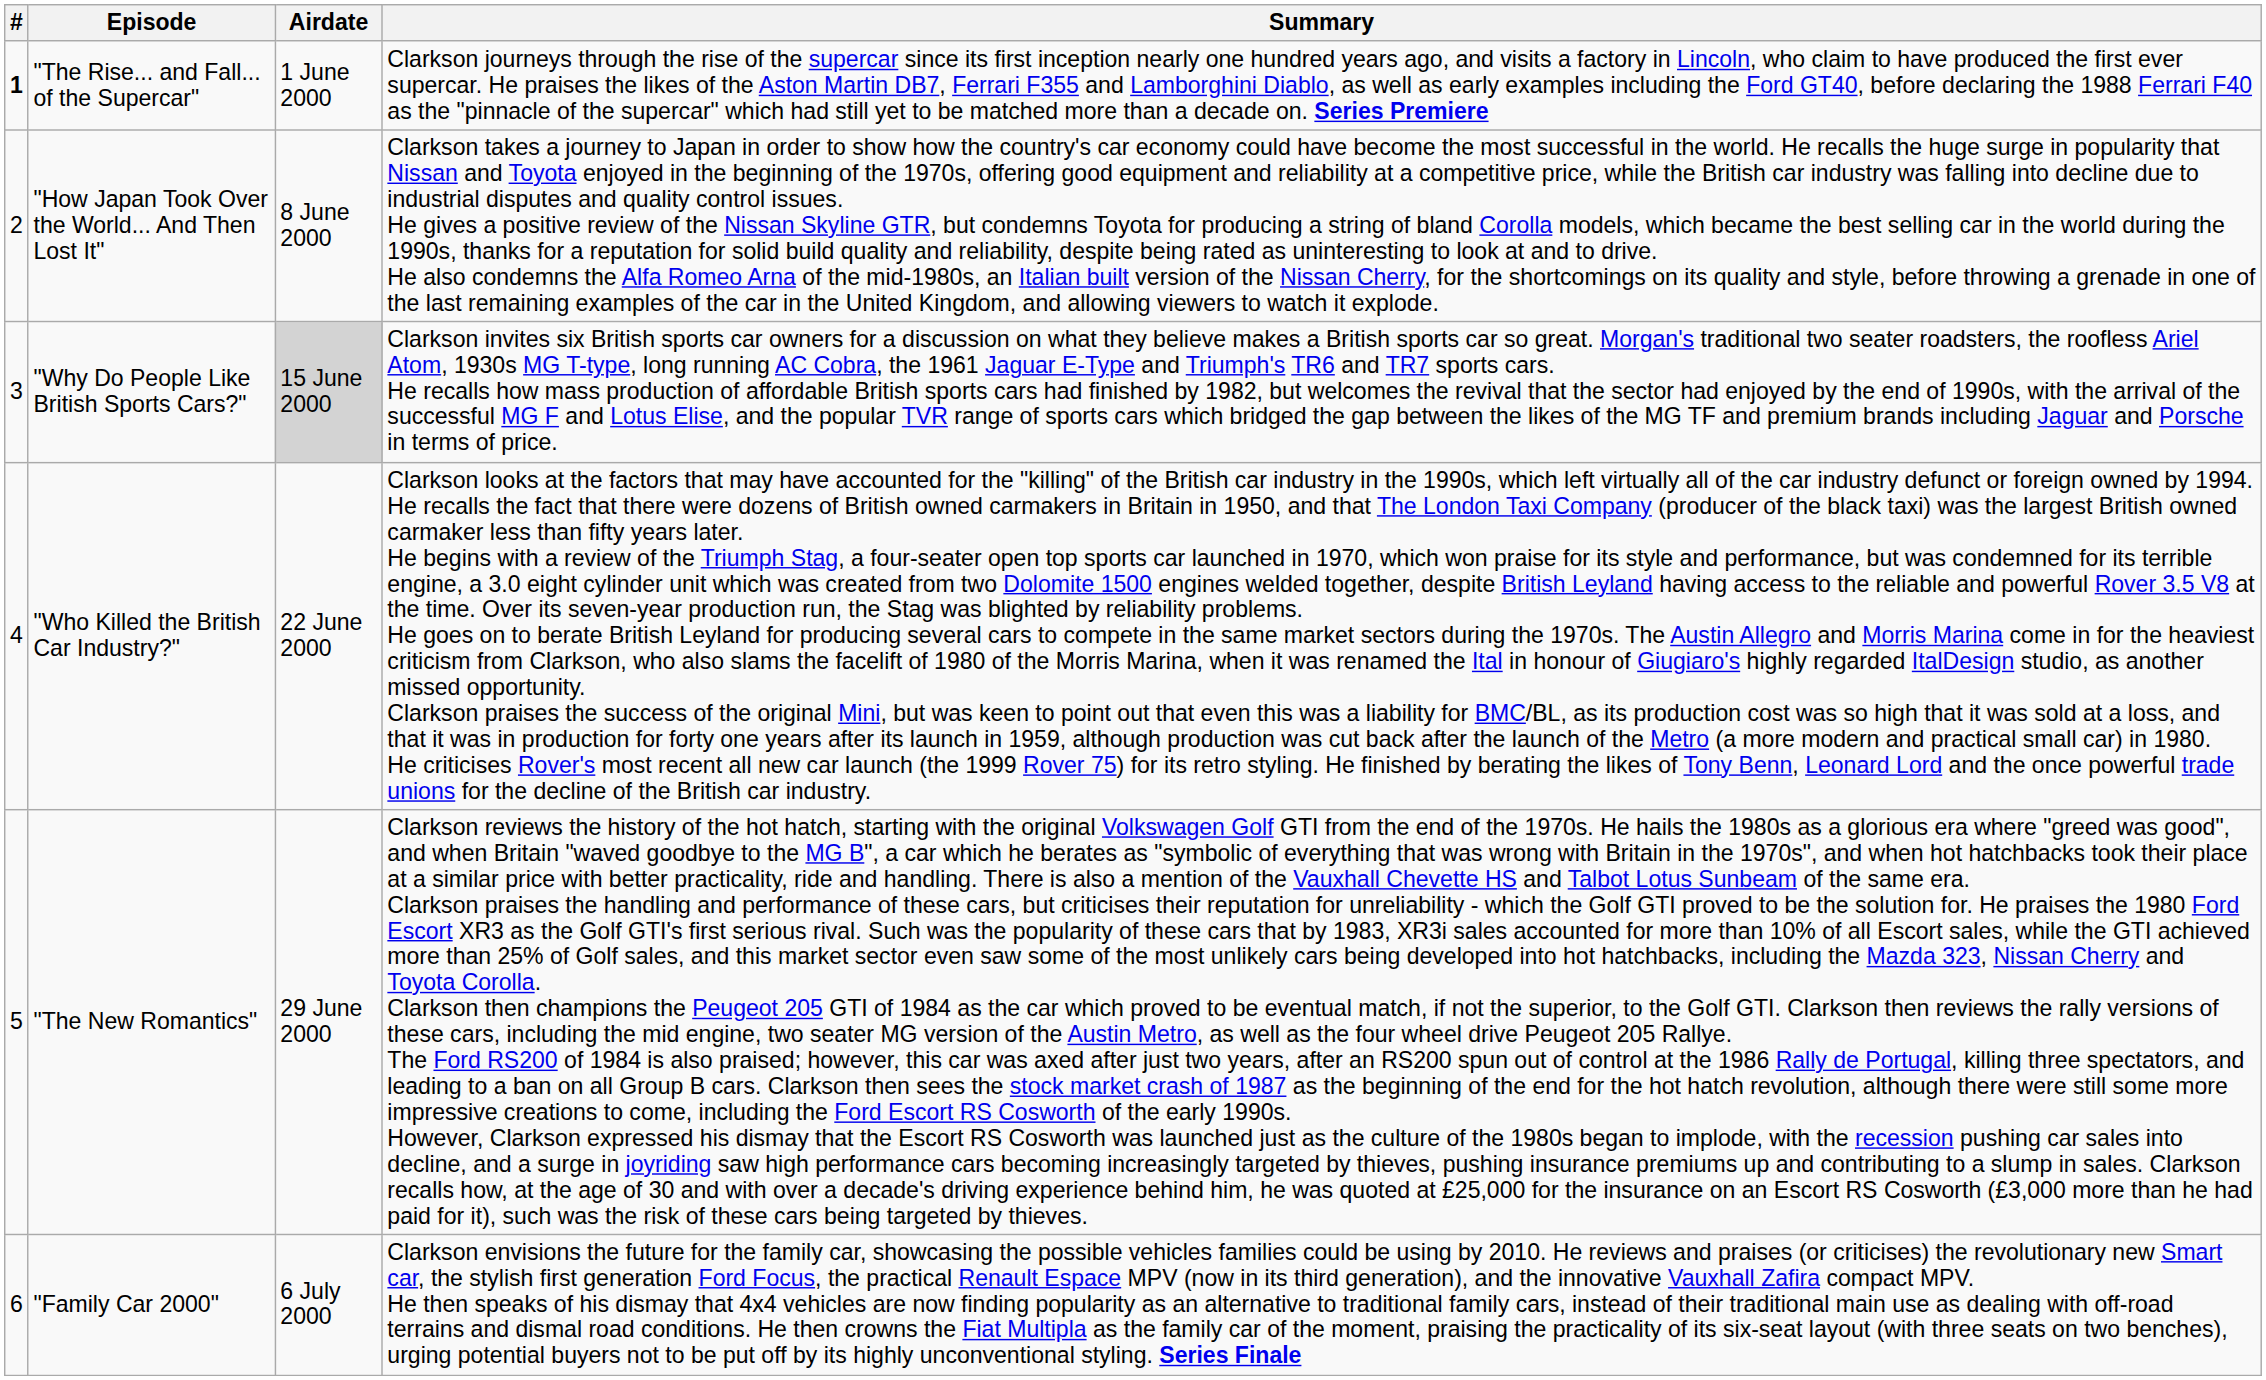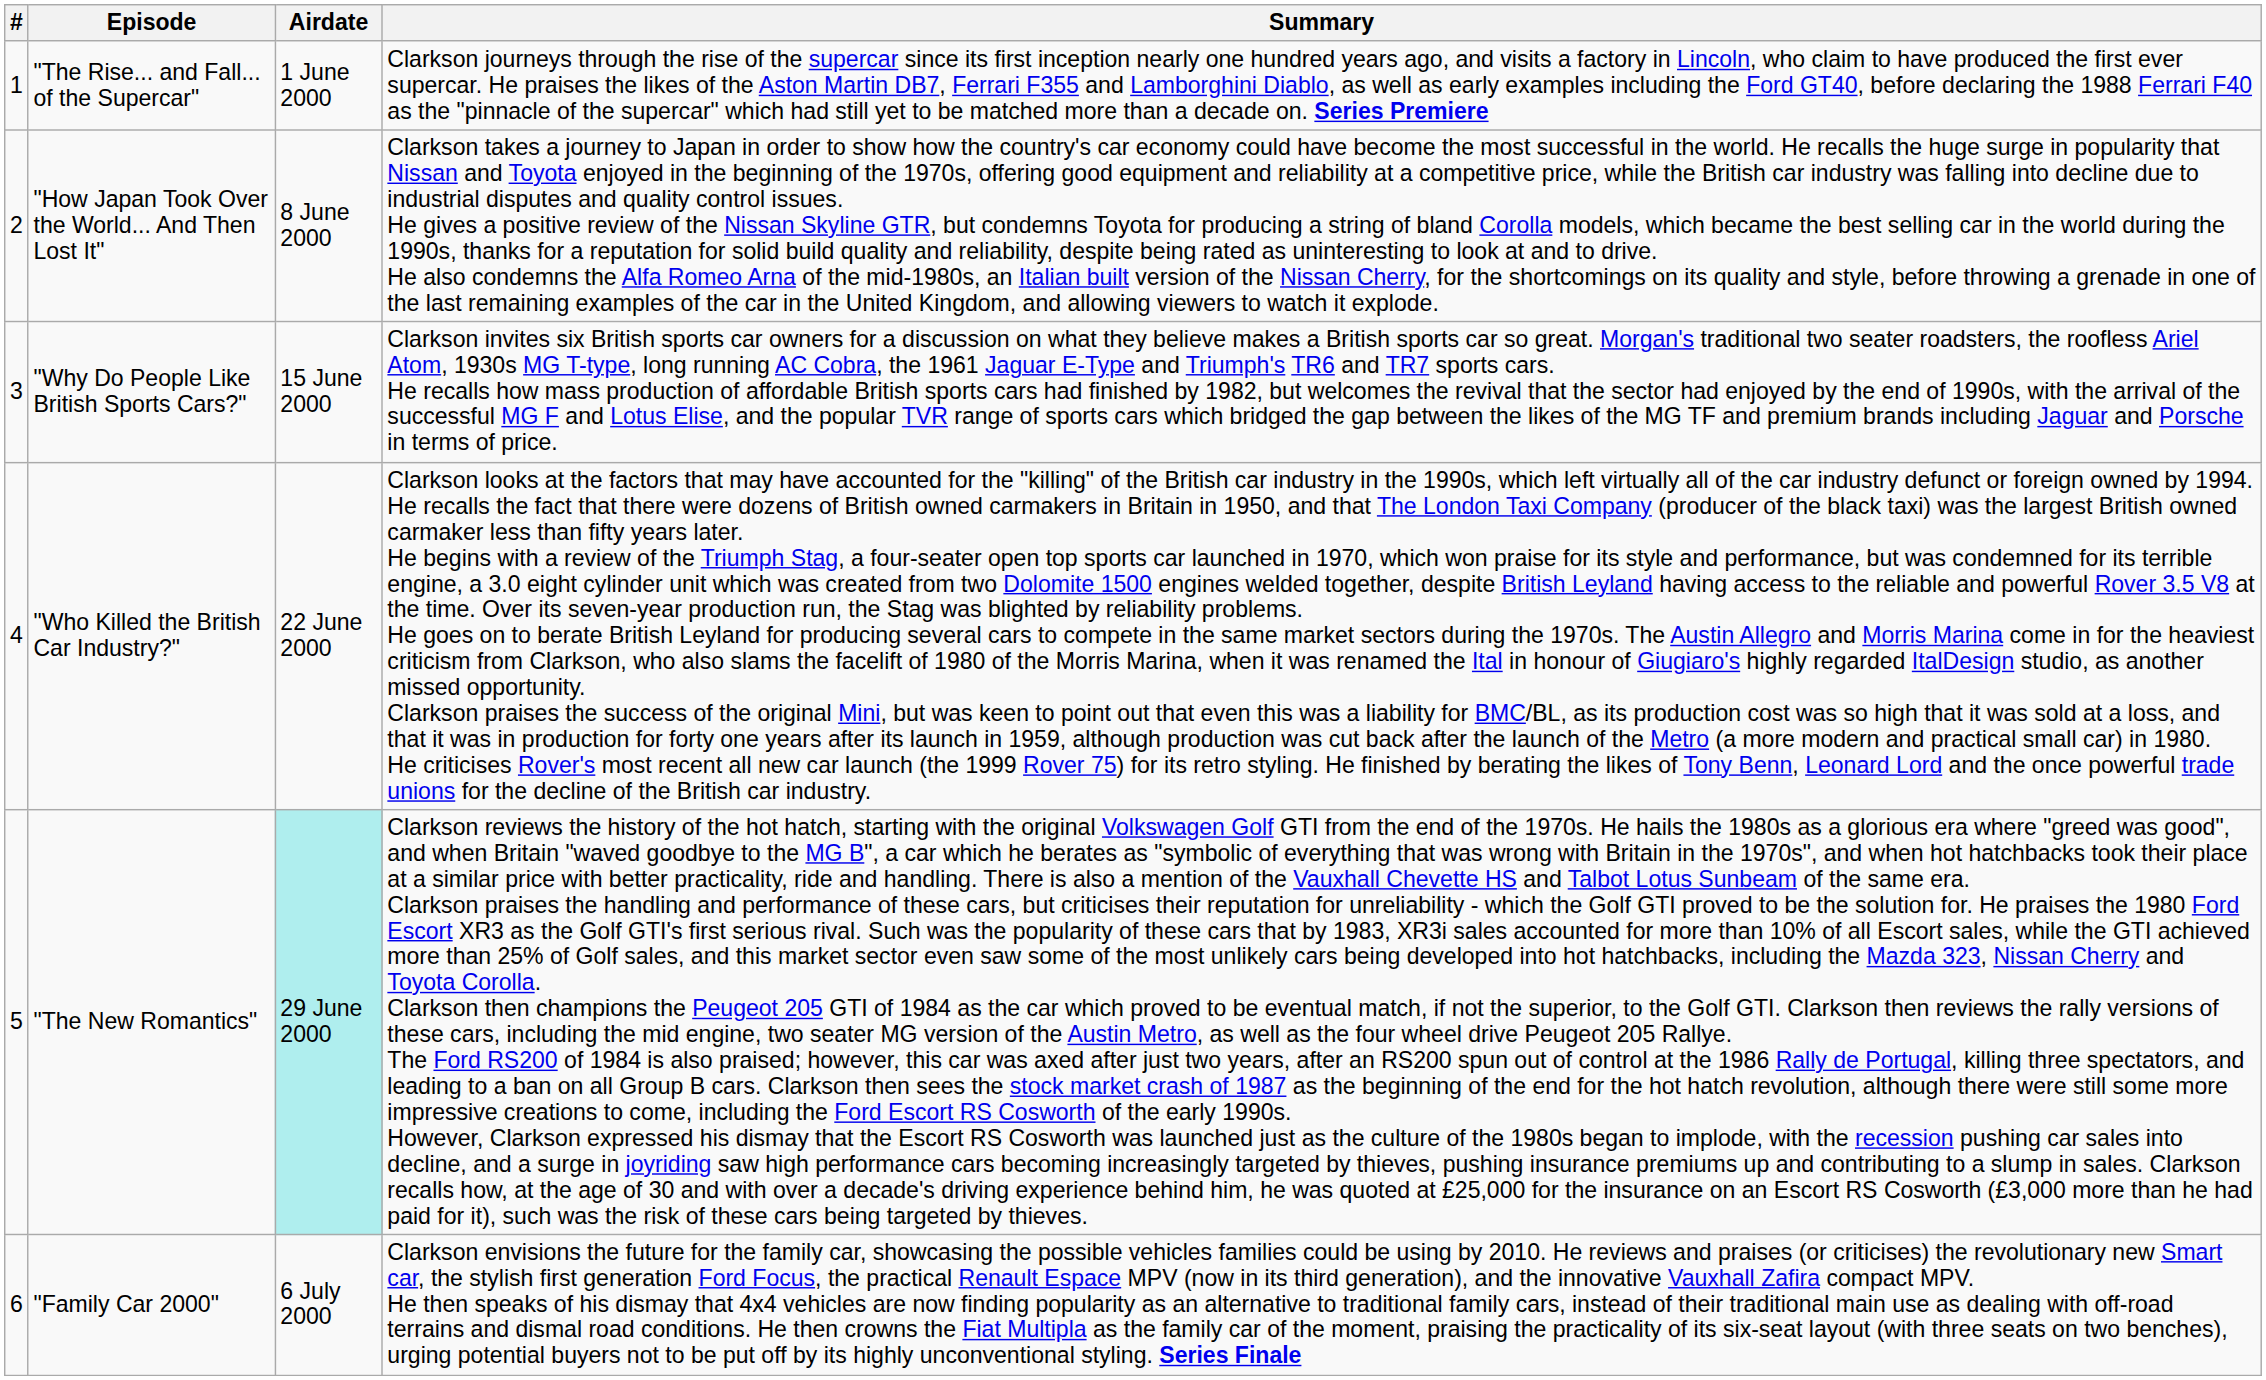"The Rise... and Fall... of the Supercar" | #: bold -> normal
"Why Do People Like British Sports Cars?" | Airdate: lightgrey background -> no background
"The New Romantics" | Airdate: no background -> paleturquoise background
